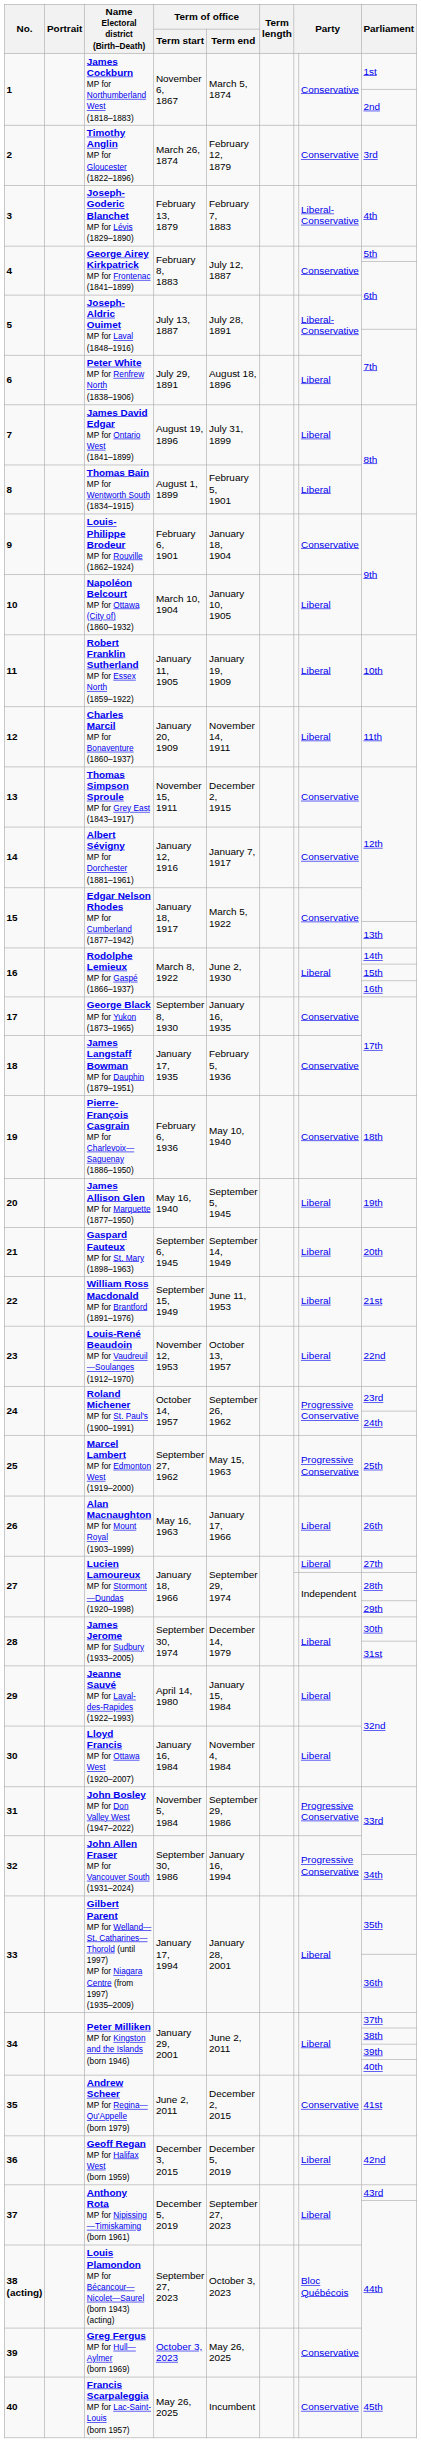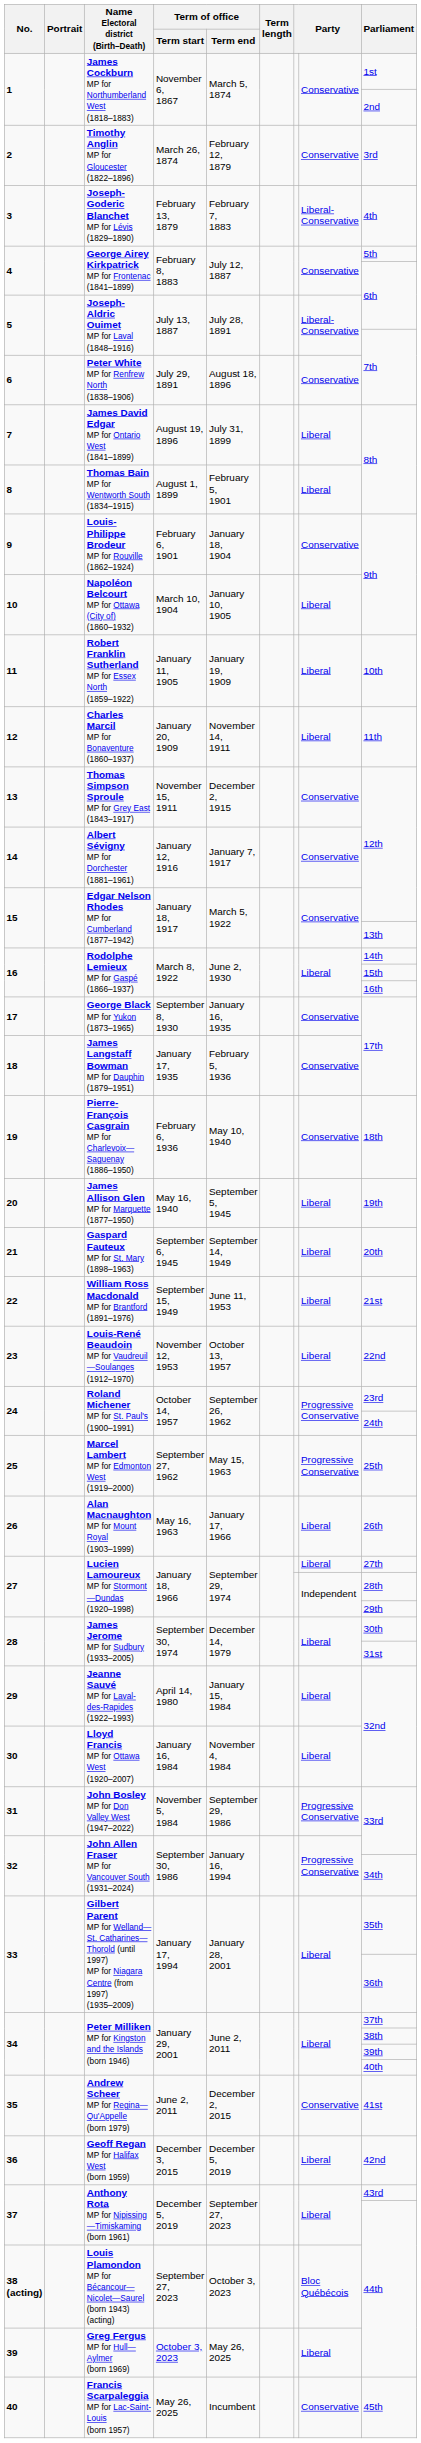6 | column 8: Liberal -> Conservative
39 | column 8: Conservative -> Liberal
